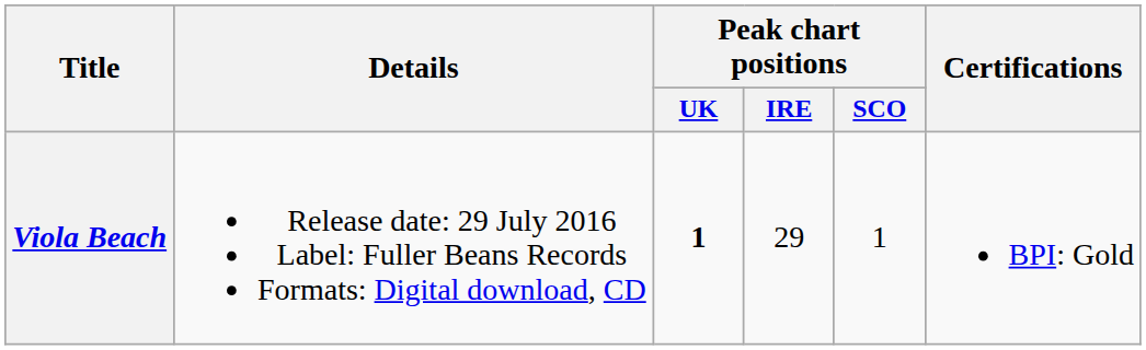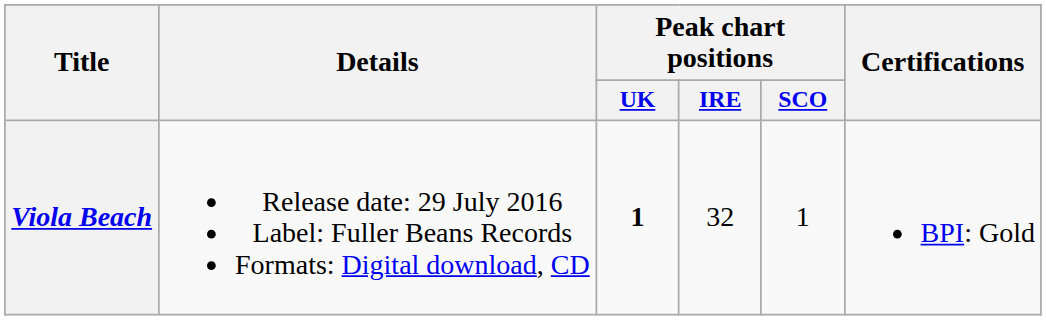Viola Beach | Peak chart positions / IRE: 29 -> 32
